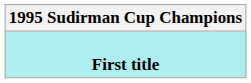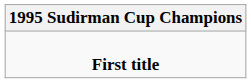row 2 | column 1: paleturquoise background -> no background
